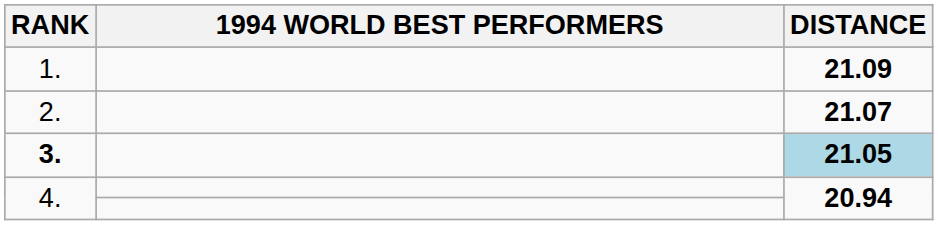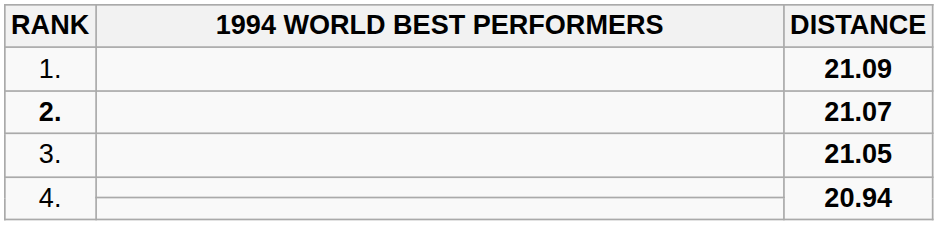2. | RANK: normal -> bold
3. | RANK: bold -> normal
3. | DISTANCE: lightblue background -> no background
